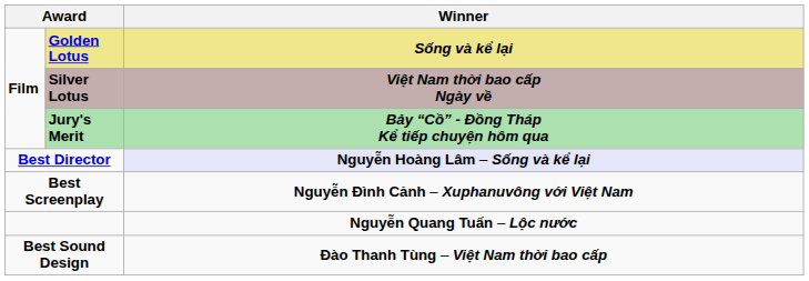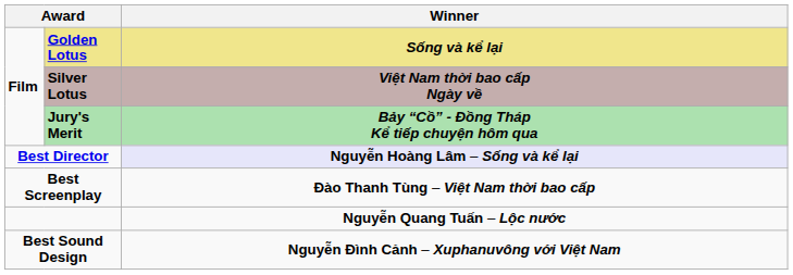Best Screenplay | Winner: Nguyễn Đình Cảnh – Xuphanuvông với Việt Nam -> Đào Thanh Tùng – Việt Nam thời bao cấp
Best Sound Design | Winner: Đào Thanh Tùng – Việt Nam thời bao cấp -> Nguyễn Đình Cảnh – Xuphanuvông với Việt Nam
